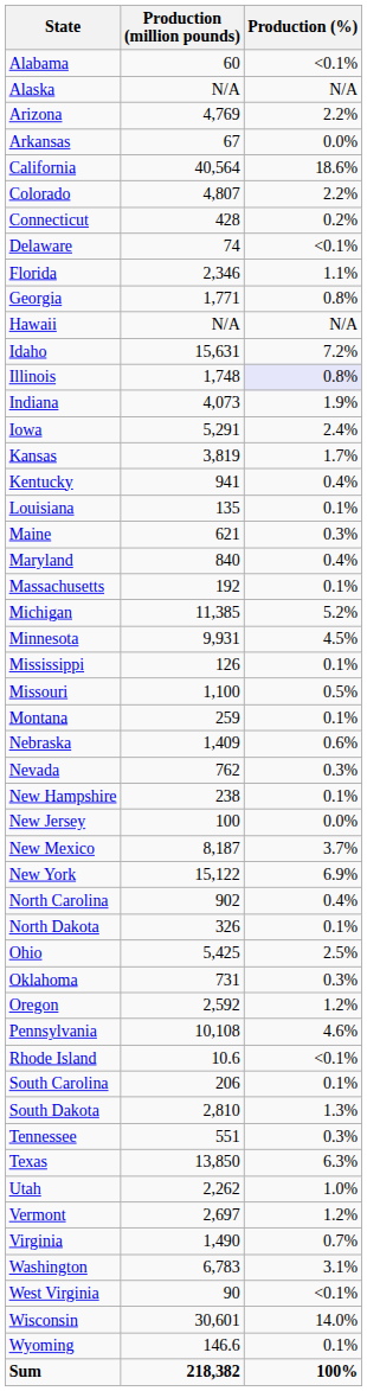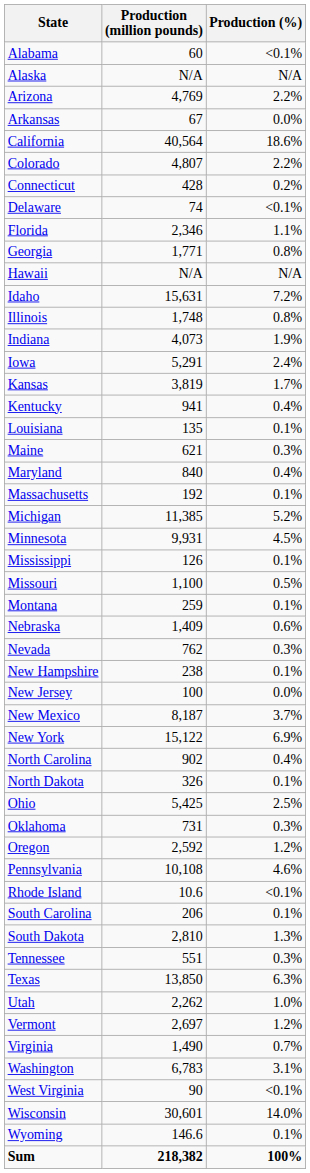Illinois | Production (%): lavender background -> no background
